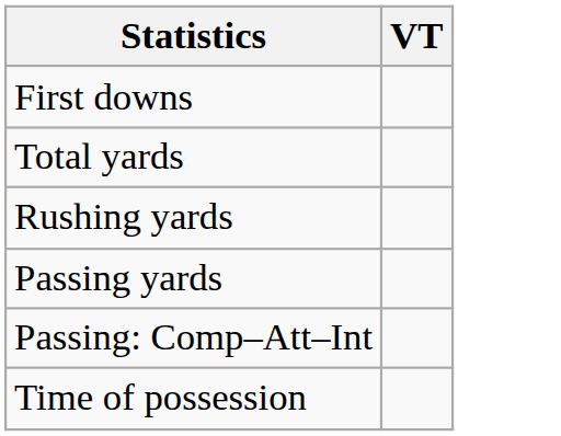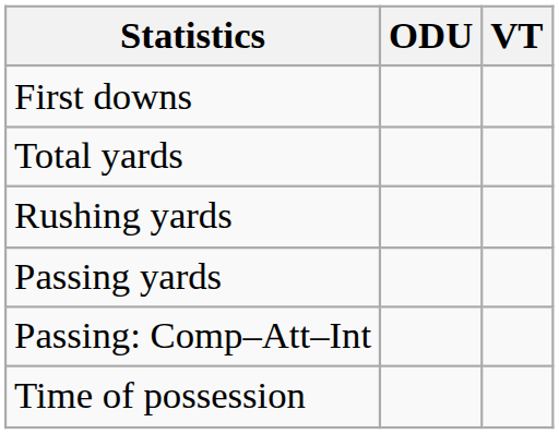+ column: ODU
